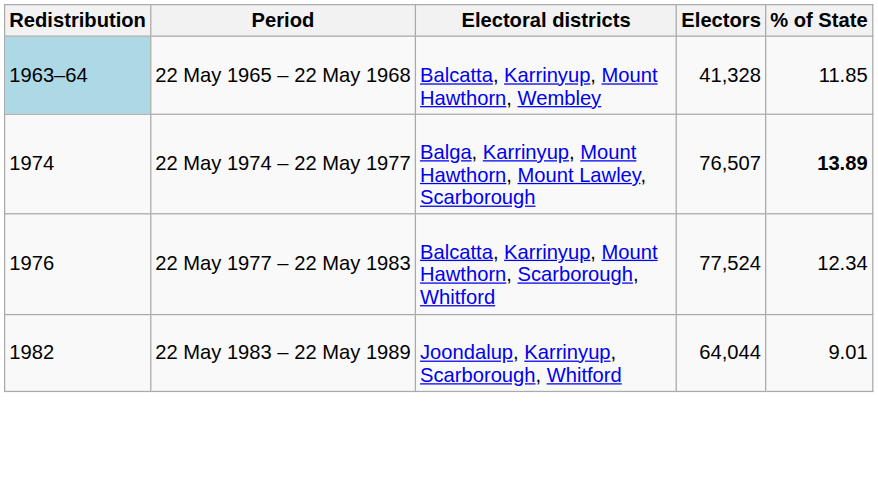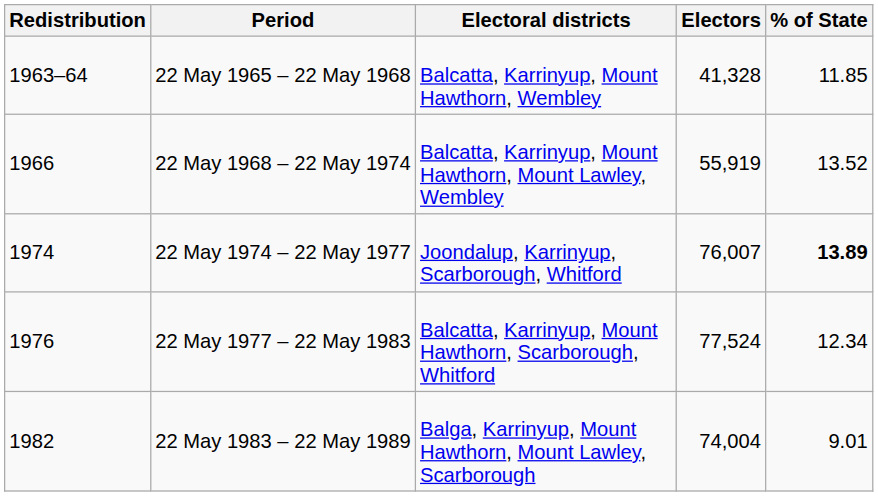22 May 1965 – 22 May 1968 | Redistribution: lightblue background -> no background
+ row: 1966 | 22 May 1968 – 22 May 1974 | Balcatta, Karrinyup, Mount Hawthorn, Mount Lawley, Wembley | 55,919 | 13.52
22 May 1974 – 22 May 1977 | Electoral districts: Balga, Karrinyup, Mount Hawthorn, Mount Lawley, Scarborough -> Joondalup, Karrinyup, Scarborough, Whitford
22 May 1974 – 22 May 1977 | Electors: 76,507 -> 76,007
22 May 1983 – 22 May 1989 | Electoral districts: Joondalup, Karrinyup, Scarborough, Whitford -> Balga, Karrinyup, Mount Hawthorn, Mount Lawley, Scarborough
22 May 1983 – 22 May 1989 | Electors: 64,044 -> 74,004
